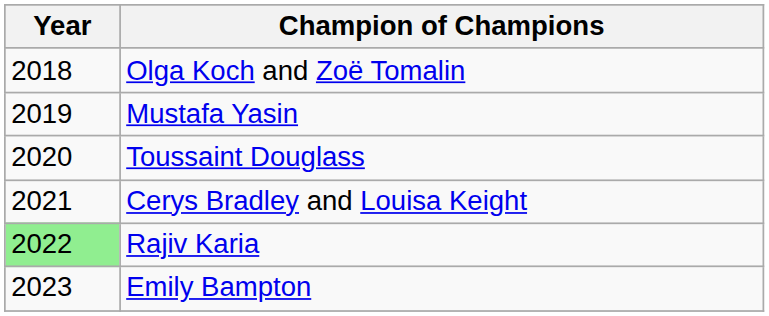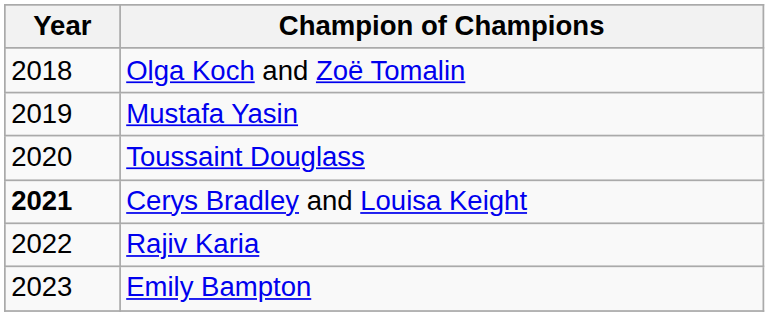Cerys Bradley and Louisa Keight | Year: normal -> bold
Rajiv Karia | Year: lightgreen background -> no background
